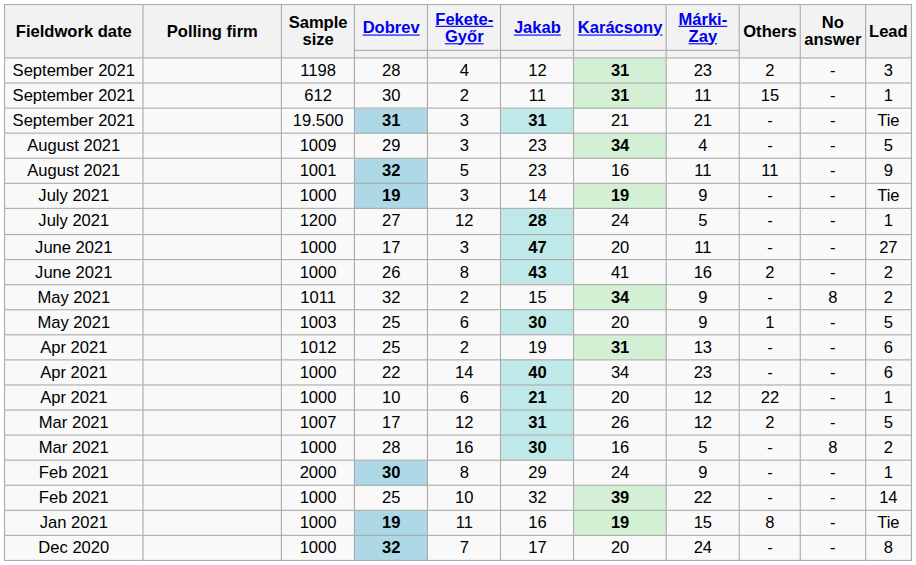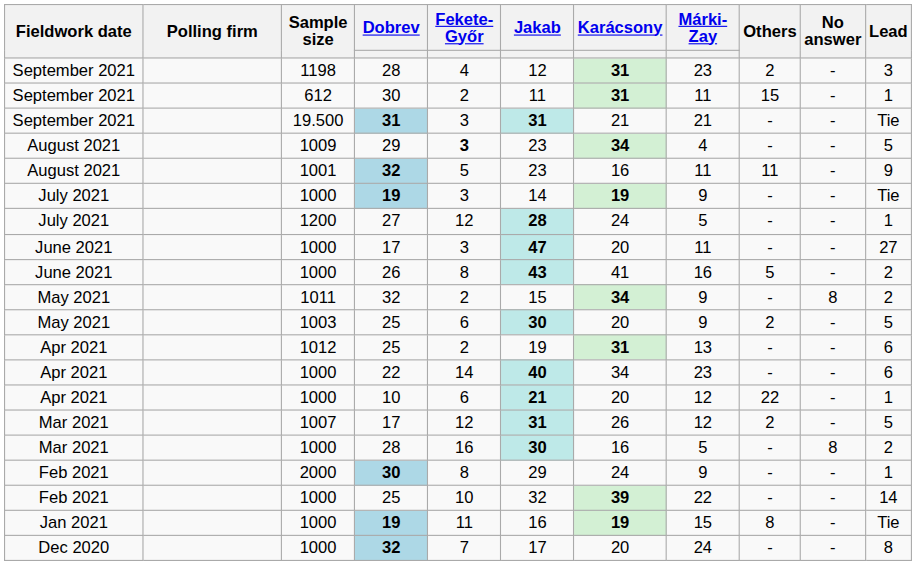1009 | Fekete-Győr: normal -> bold
1000 / 26 | Others: 2 -> 5
1003 | Others: 1 -> 2
